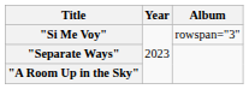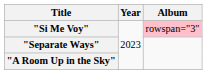"Si Me Voy" | Album: no background -> pink background
